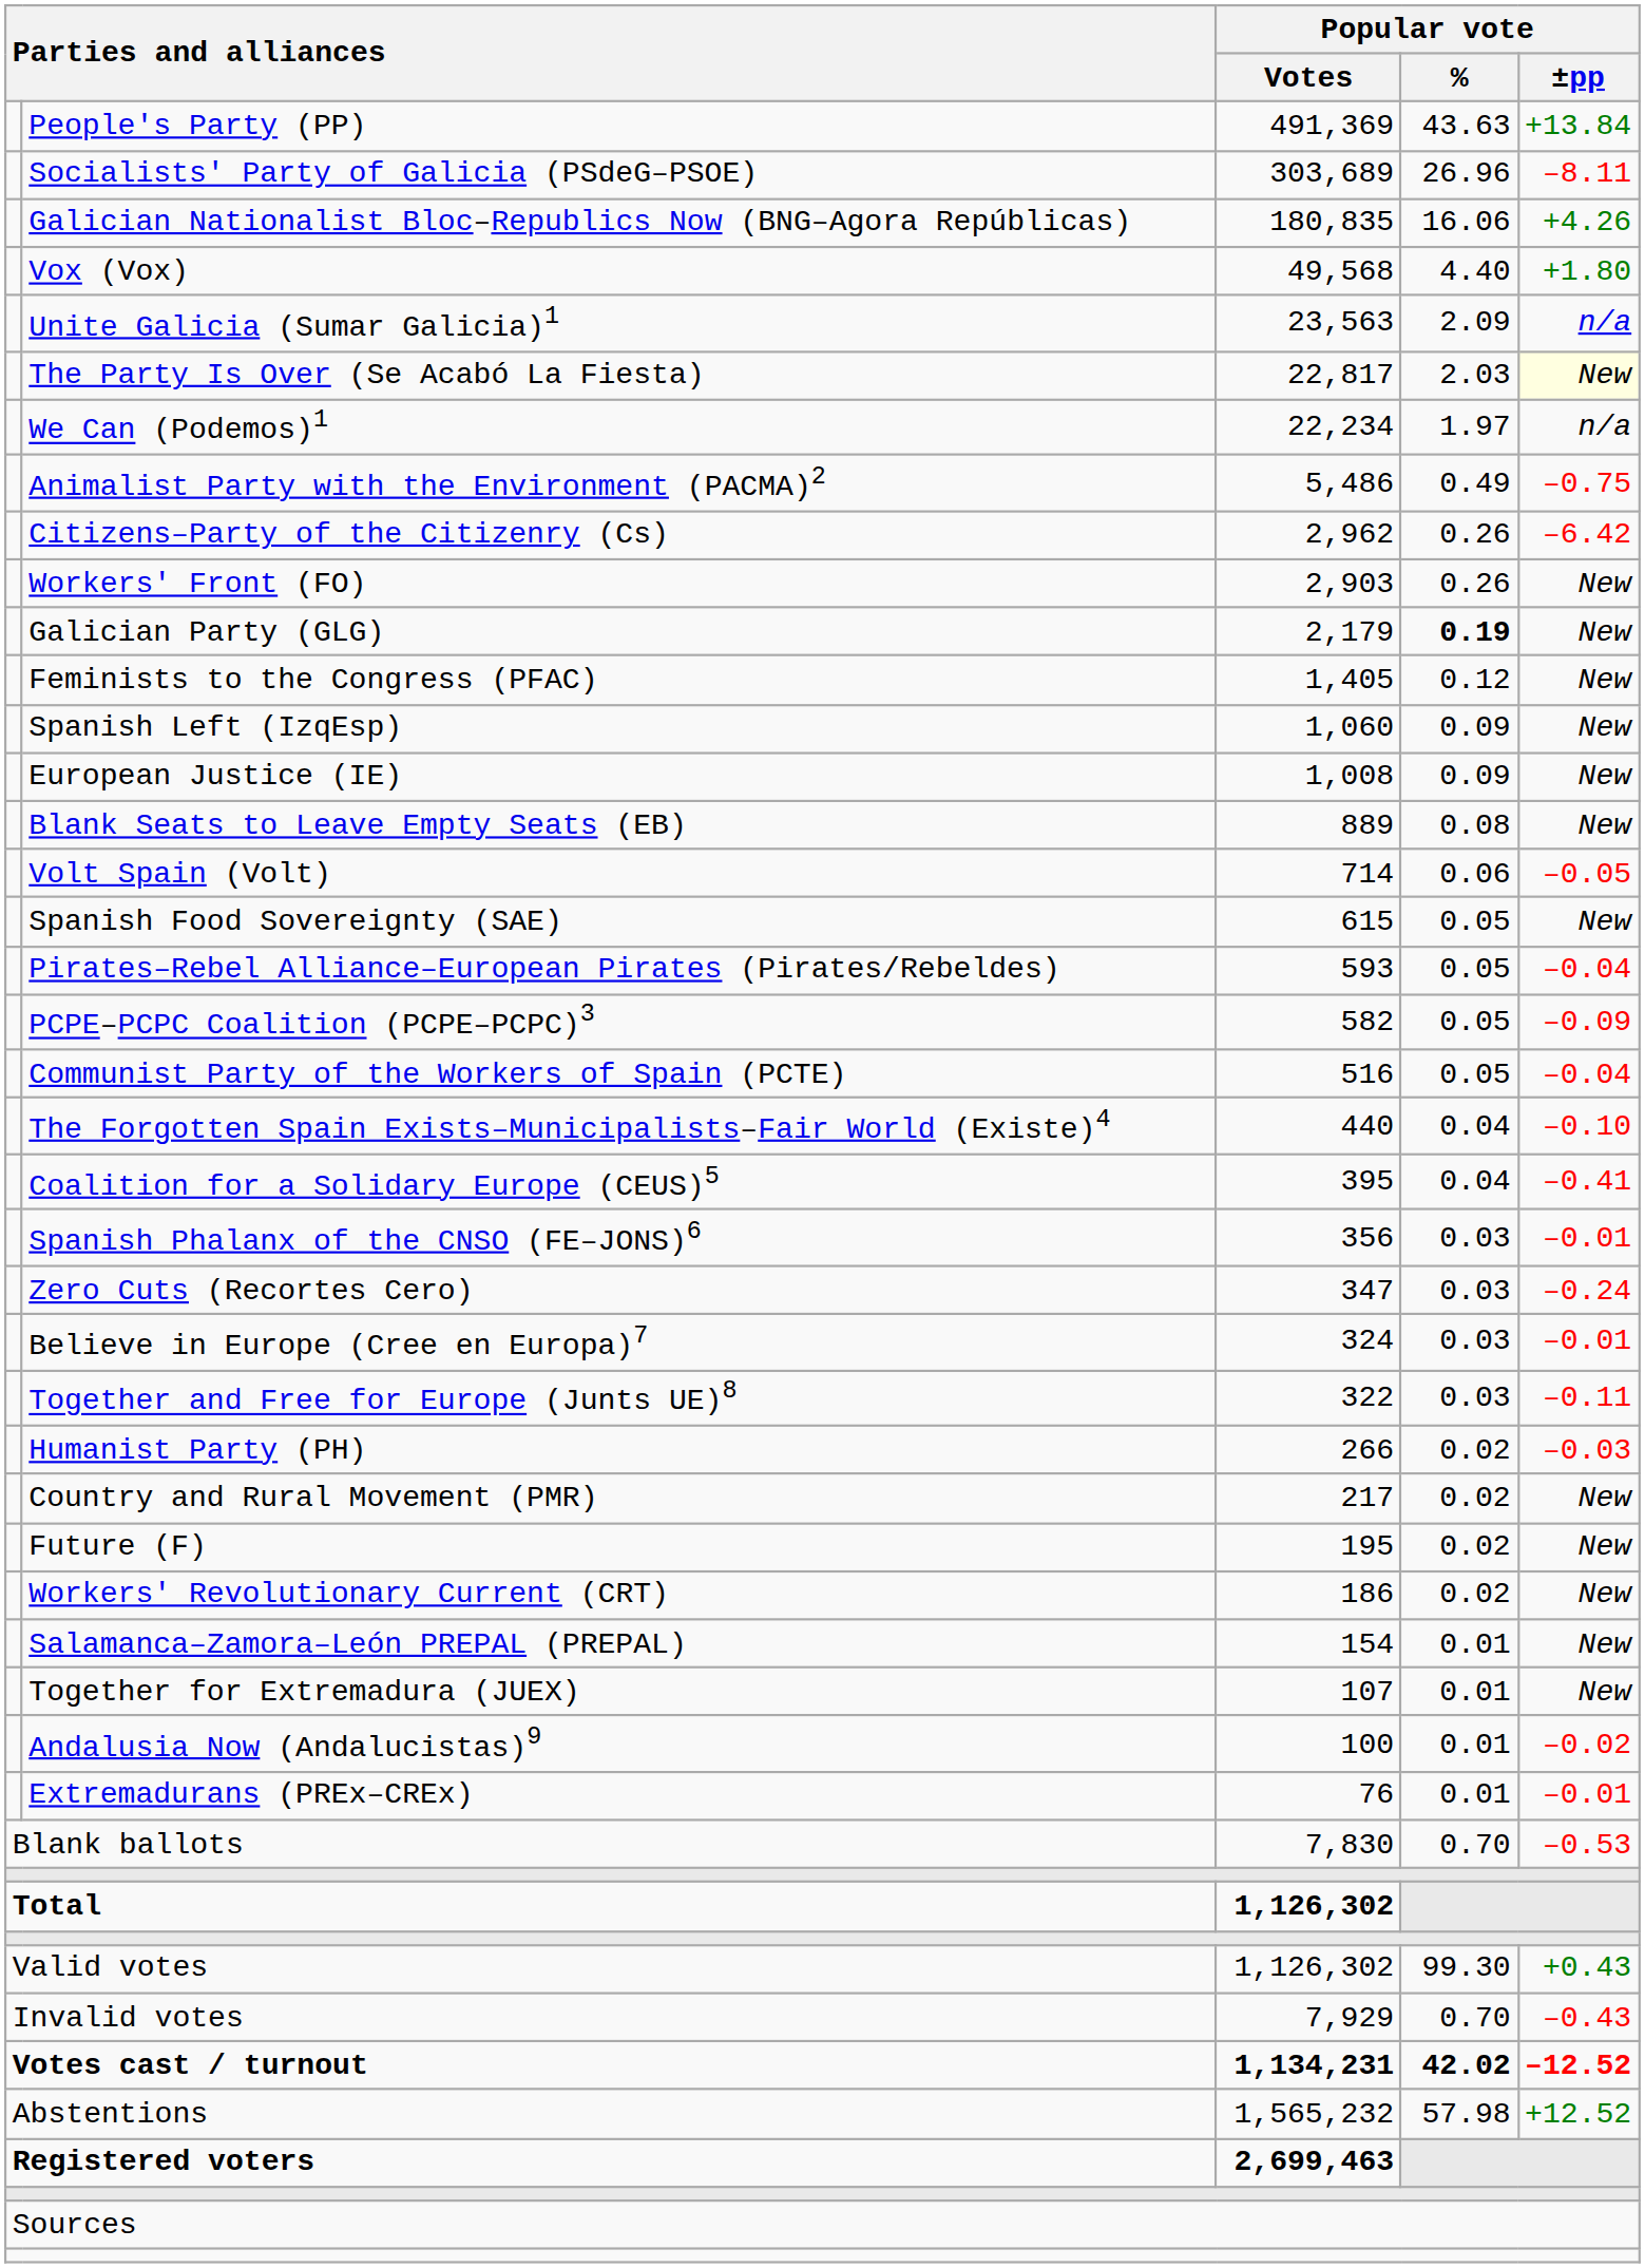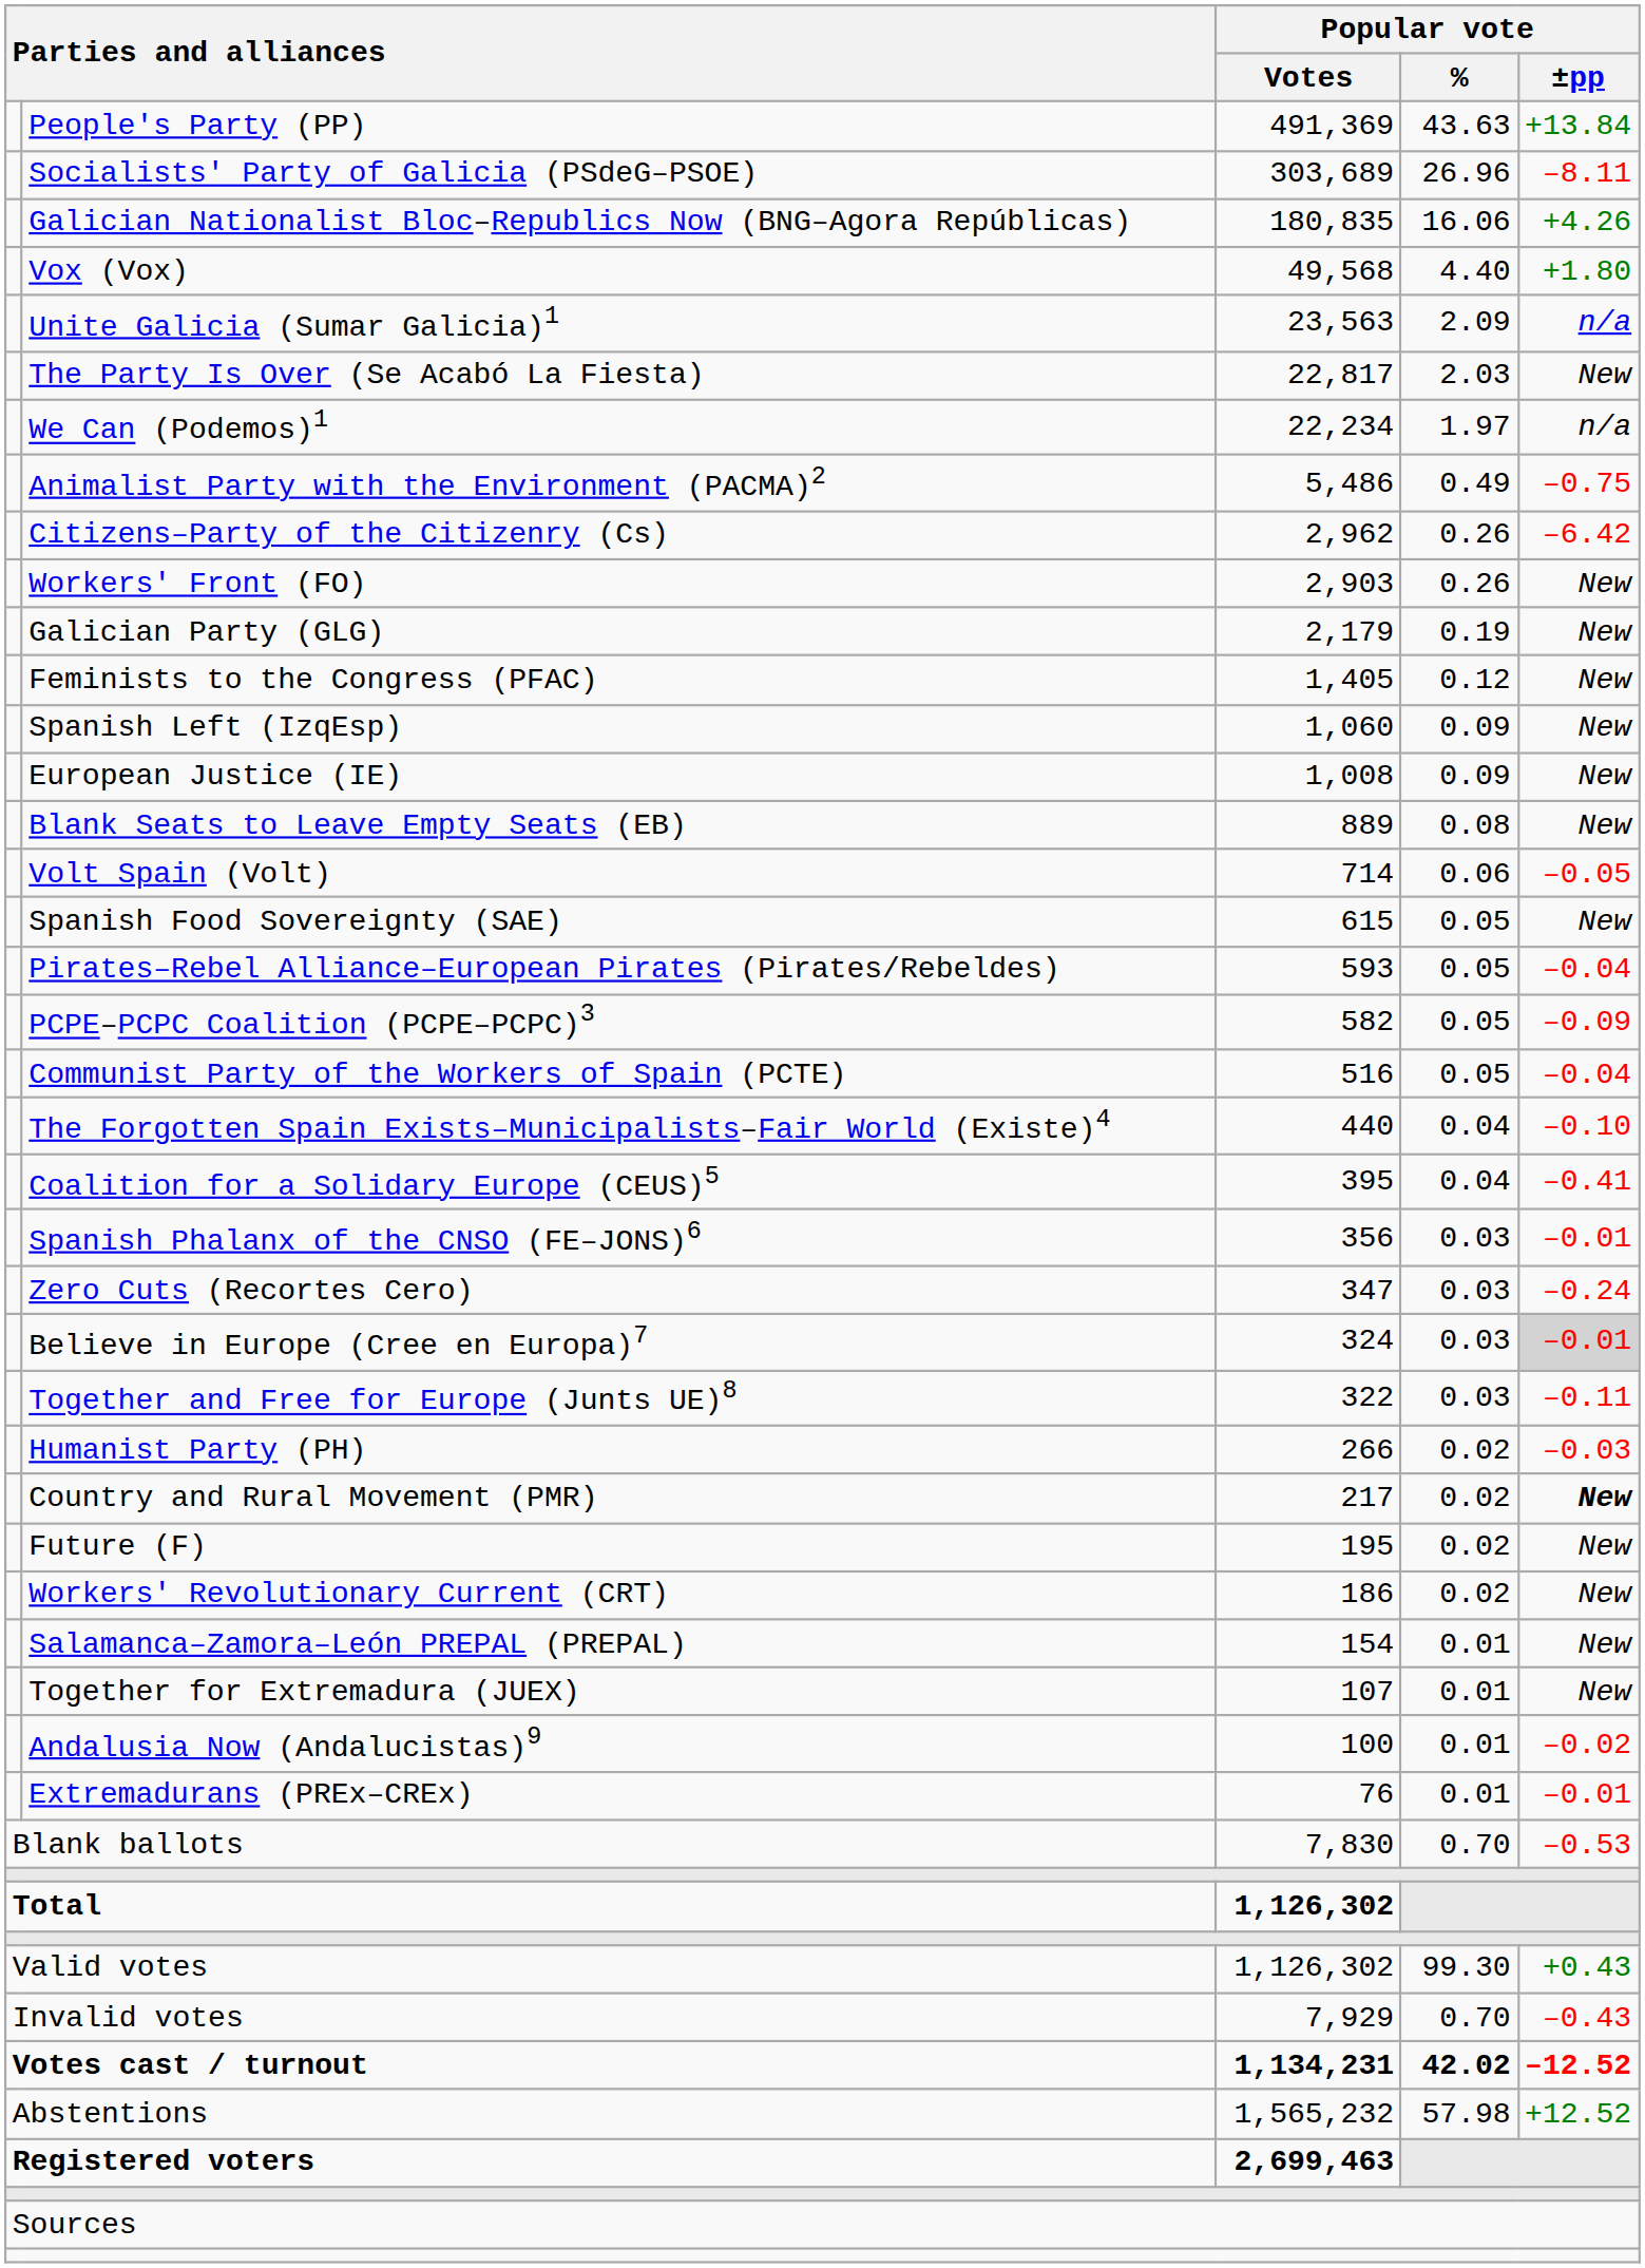The Party Is Over (Se Acabó La Fiesta) | Popular vote / ±pp: lightyellow background -> no background
Galician Party (GLG) | Popular vote / %: bold -> normal
Believe in Europe (Cree en Europa)7 | Popular vote / ±pp: no background -> lightgrey background
Country and Rural Movement (PMR) | Popular vote / ±pp: normal -> bold
